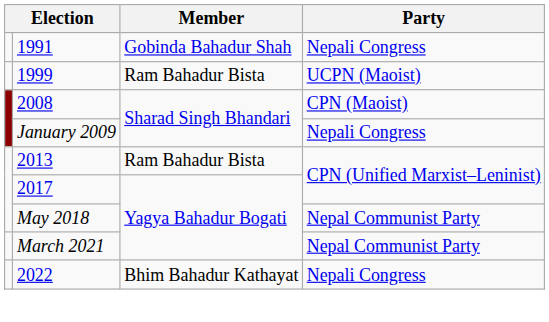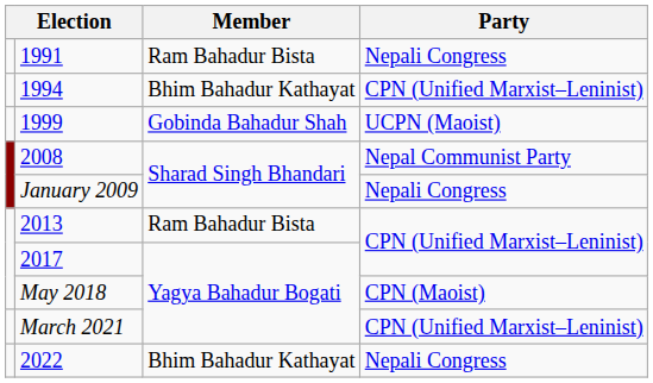1991 | Member: Gobinda Bahadur Shah -> Ram Bahadur Bista
+ row: 1994 | Bhim Bahadur Kathayat | CPN (Unified Marxist–Leninist)
1999 | Member: Ram Bahadur Bista -> Gobinda Bahadur Shah
2008 | Party: CPN (Maoist) -> Nepal Communist Party
May 2018 | Party: Nepal Communist Party -> CPN (Maoist)
March 2021 | Party: Nepal Communist Party -> CPN (Unified Marxist–Leninist)
